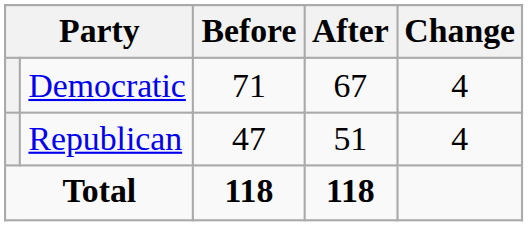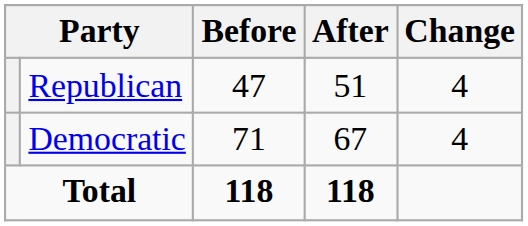rows swapped: Democratic <-> Republican
